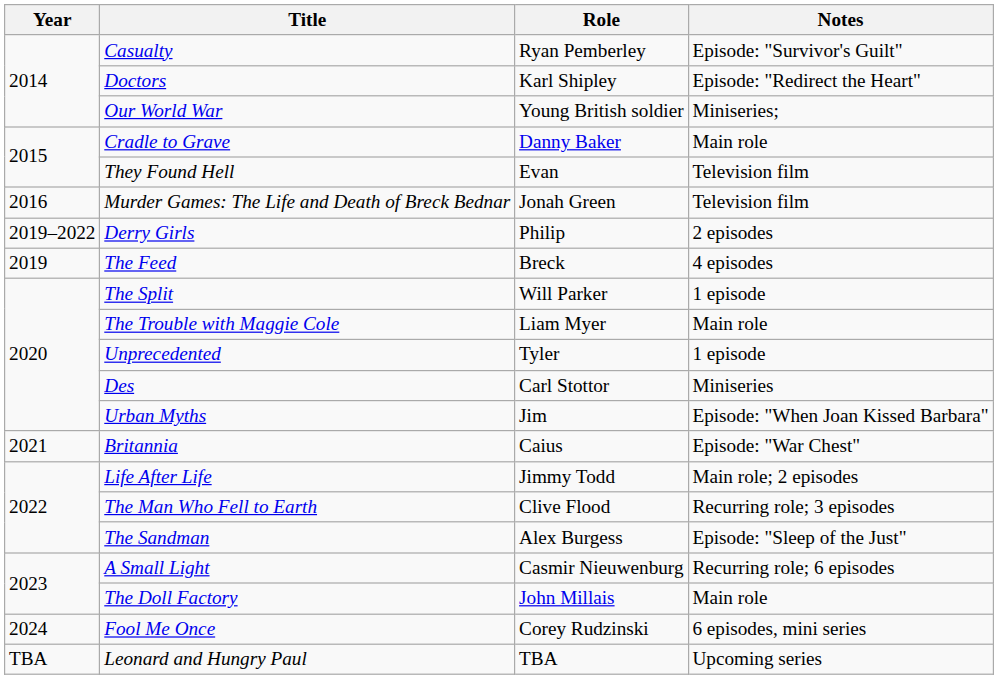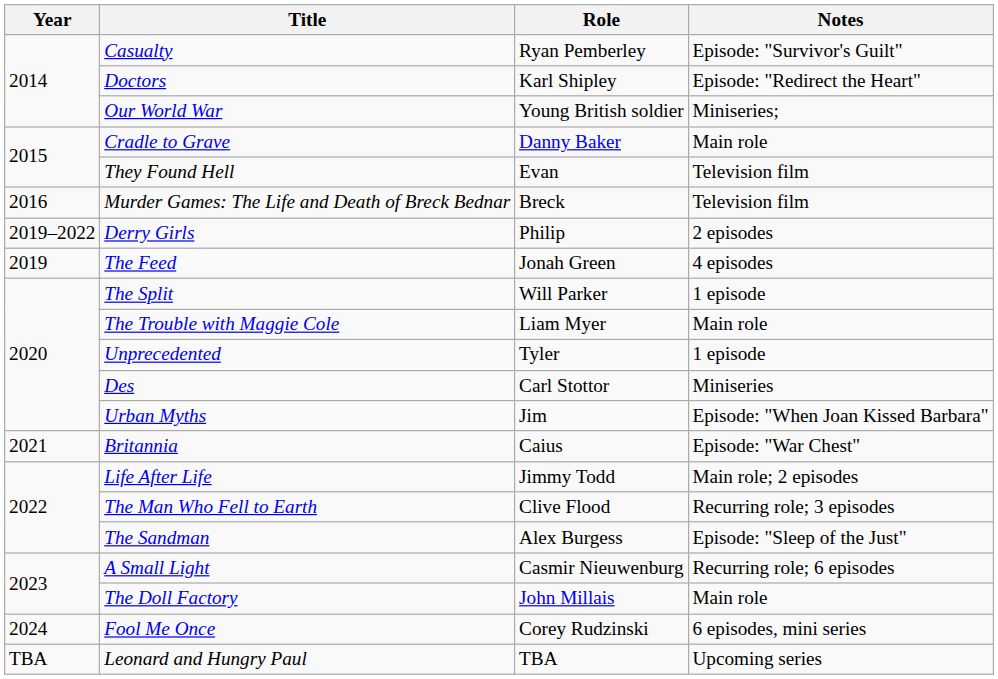Murder Games: The Life and Death of Breck Bednar | Role: Jonah Green -> Breck
The Feed | Role: Breck -> Jonah Green
